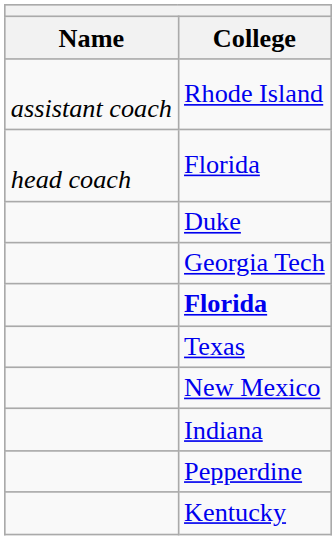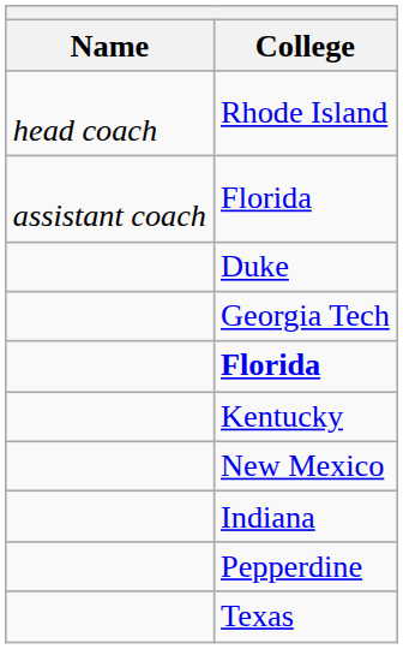row 3 | Name: assistant coach -> head coach
row 4 | Name: head coach -> assistant coach
row 8 | College: Texas -> Kentucky
row 12 | College: Kentucky -> Texas
